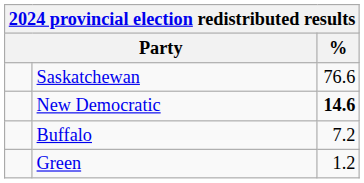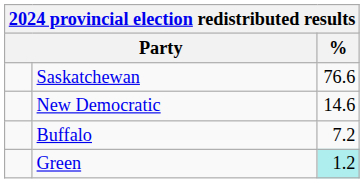New Democratic | %: bold -> normal
Green | %: no background -> paleturquoise background
